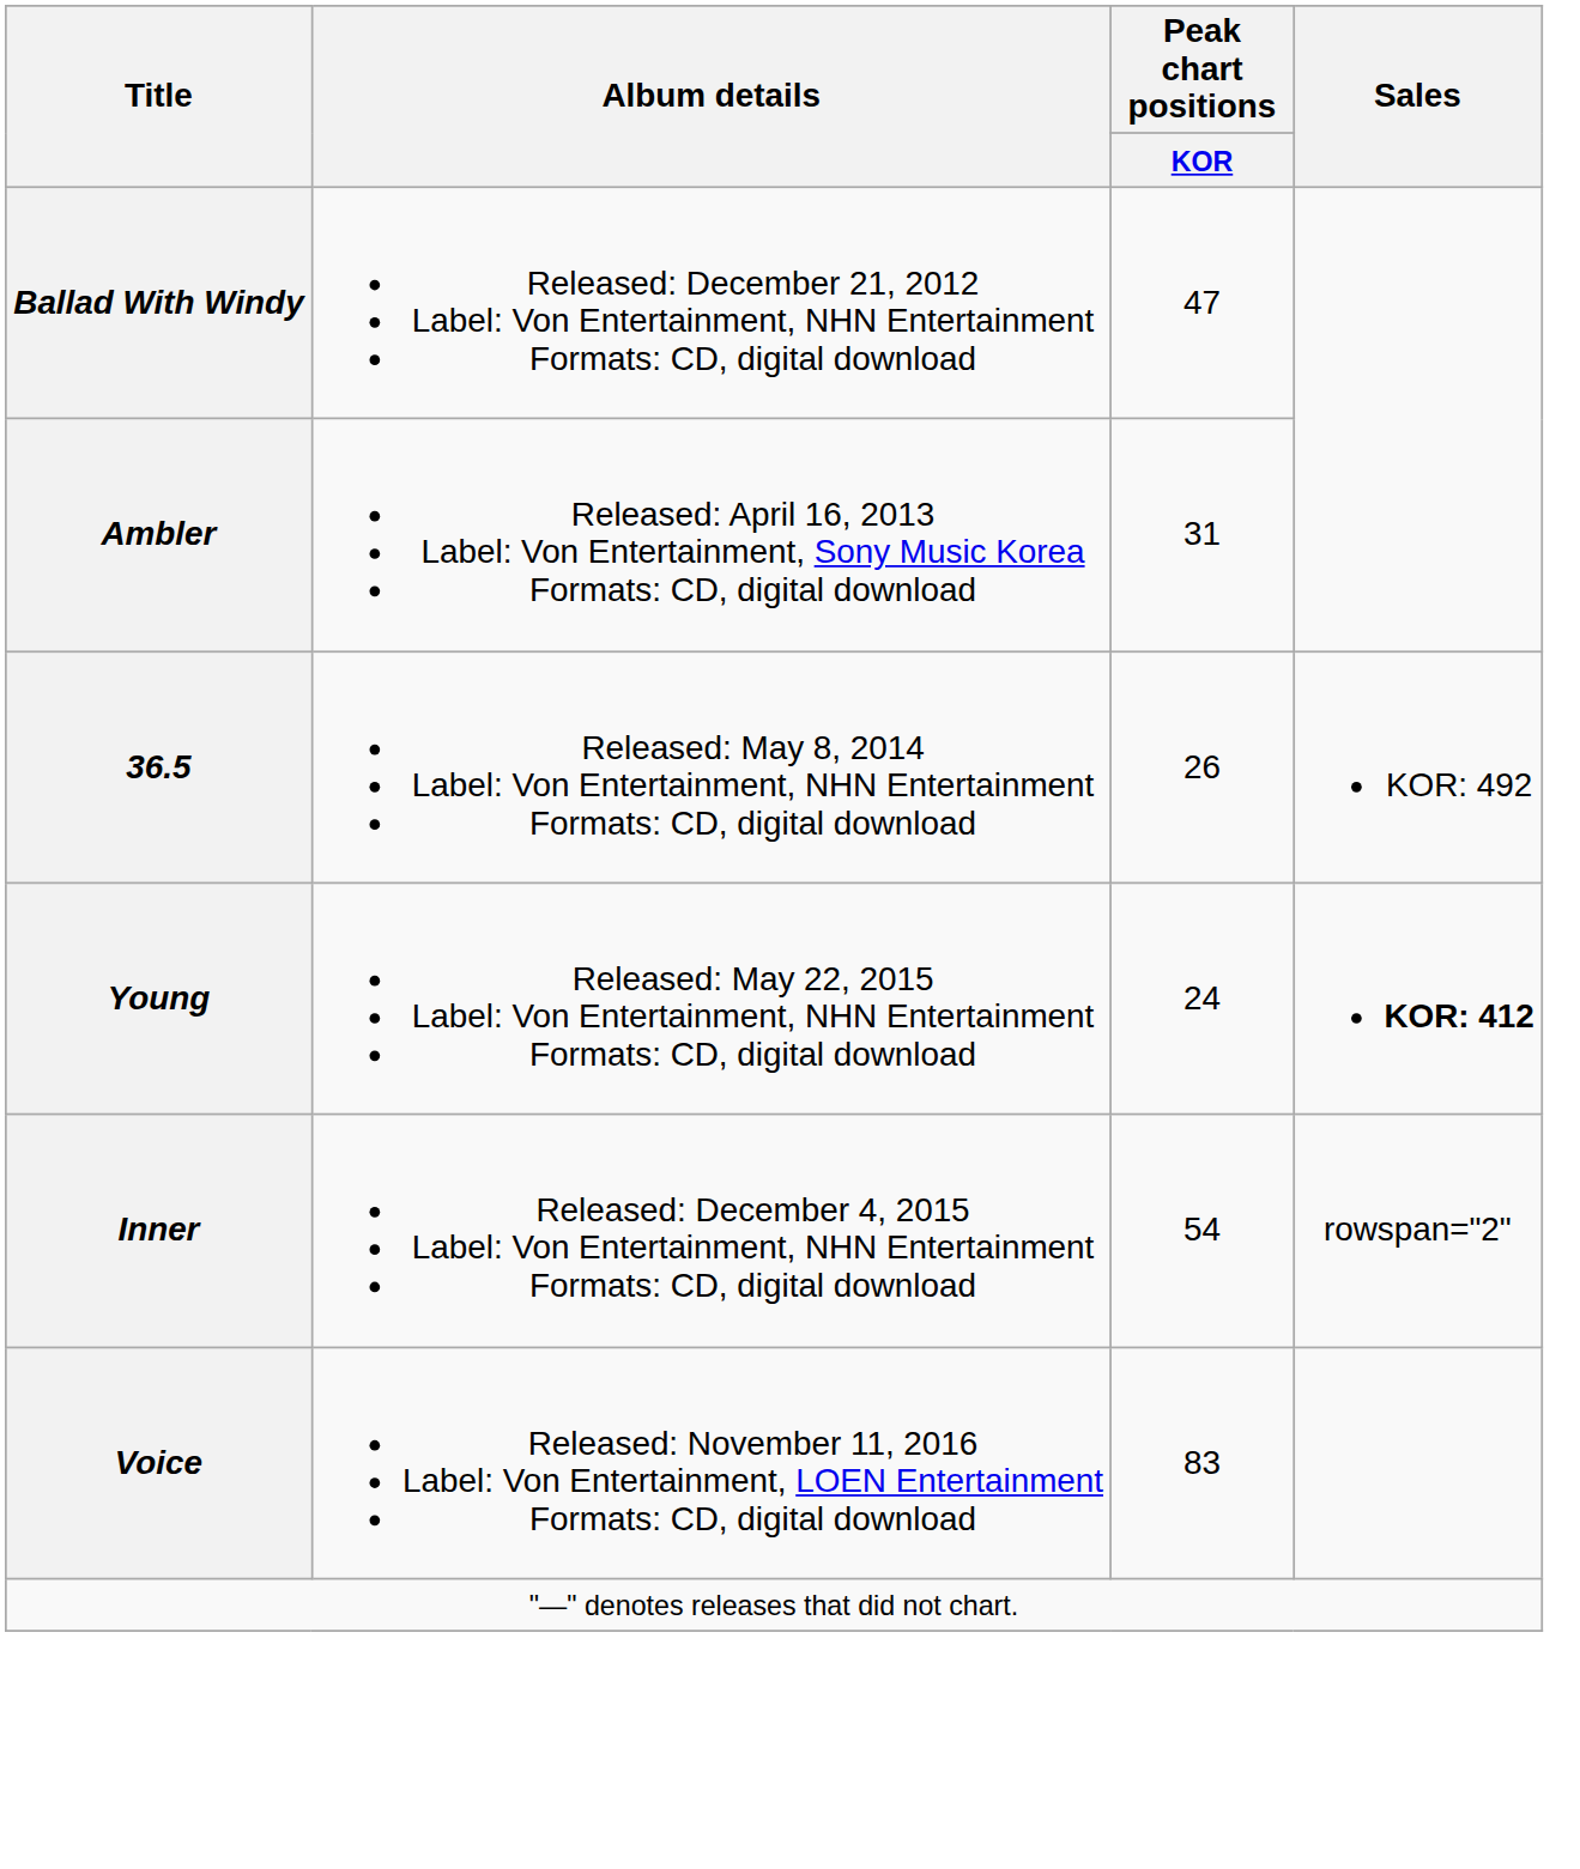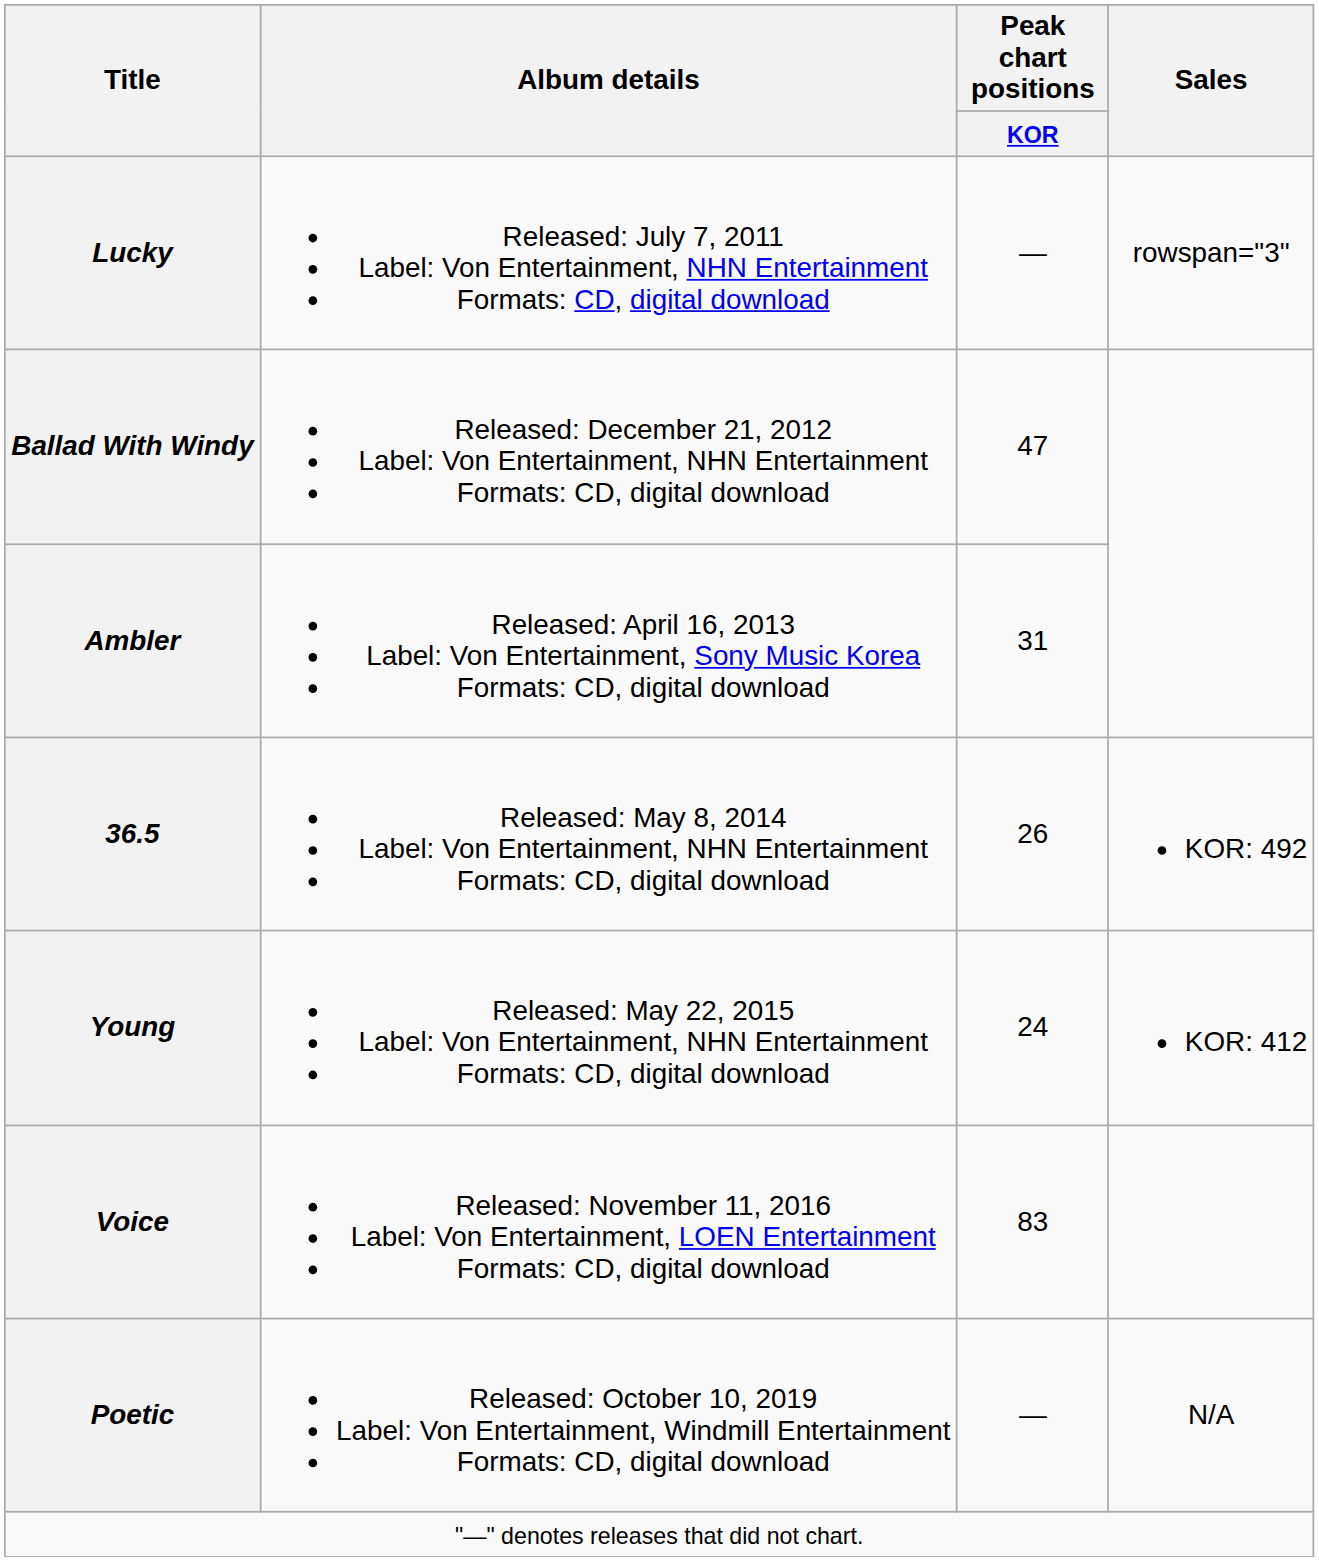+ row: Lucky | Released: July 7, 2011 Label: Von Entertainment, NHN Entertainment Formats: CD, digital download | — | rowspan="3"
Young | Sales: bold -> normal
- row: Inner | Released: December 4, 2015 Label: Von Entertainment, NHN Entertainment Formats: CD, digital download | 54 | rowspan="2"
+ row: Poetic | Released: October 10, 2019 Label: Von Entertainment, Windmill Entertainment Formats: CD, digital download | — | N/A
